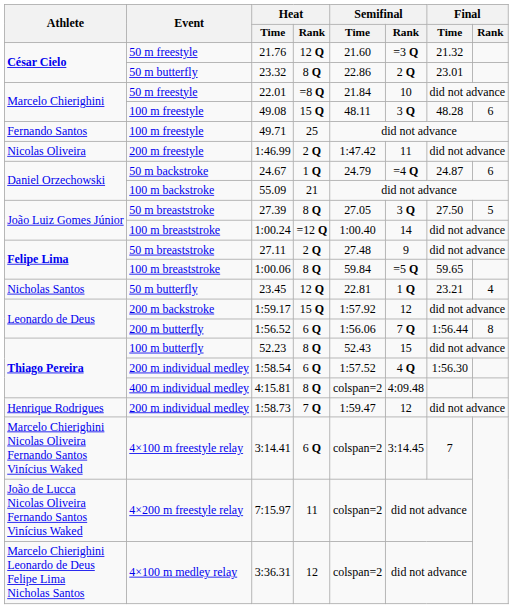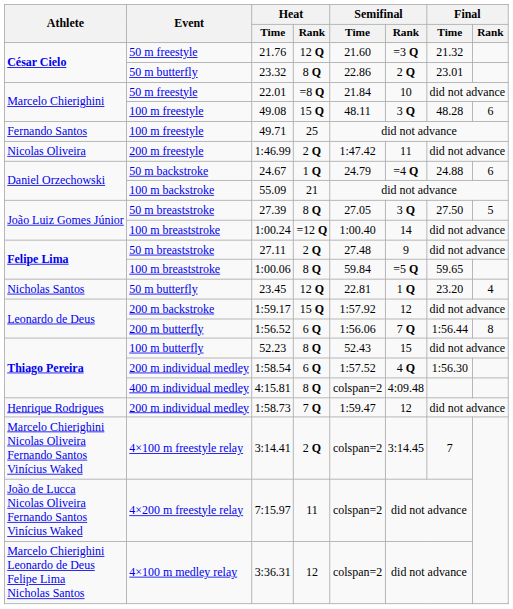24.67 | Final / Time: 24.87 -> 24.88
23.45 | Final / Time: 23.21 -> 23.20
3:14.41 | Heat / Rank: 6 Q -> 2 Q
